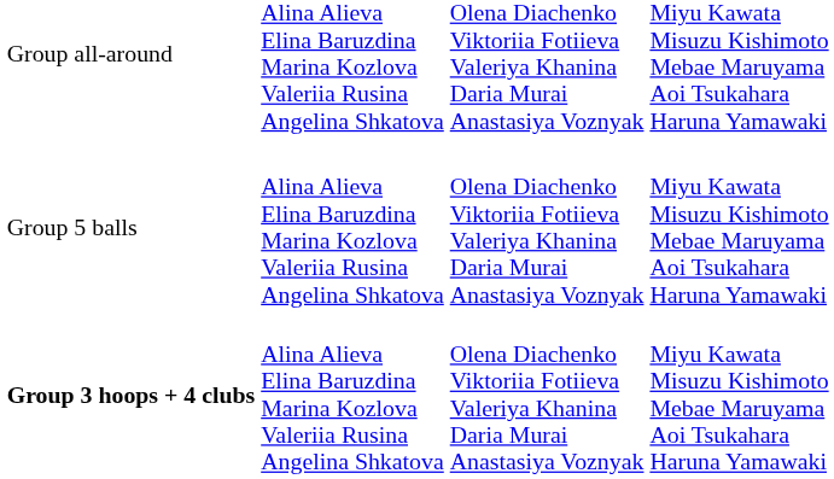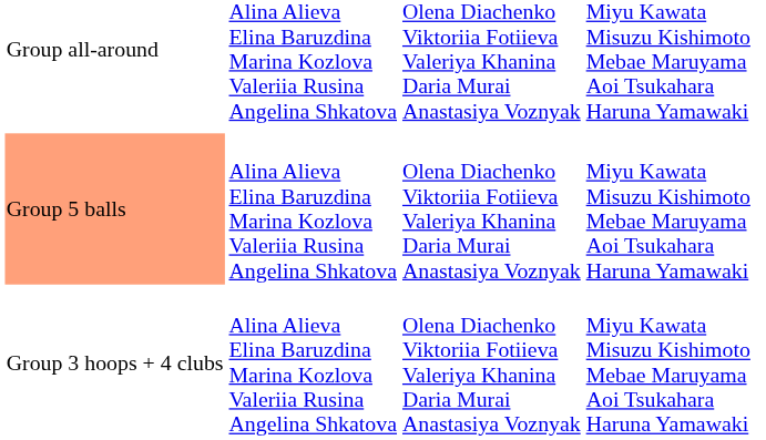Group 5 balls | column 1: no background -> lightsalmon background
Group 3 hoops + 4 clubs | column 1: bold -> normal
